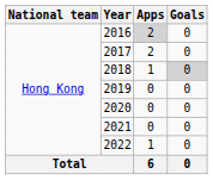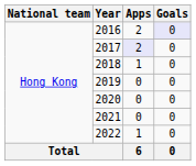2016 | Apps: lightgrey background -> no background
2016 | Goals: no background -> lavender background
2017 | Apps: no background -> lavender background
2018 | Goals: lightgrey background -> no background
